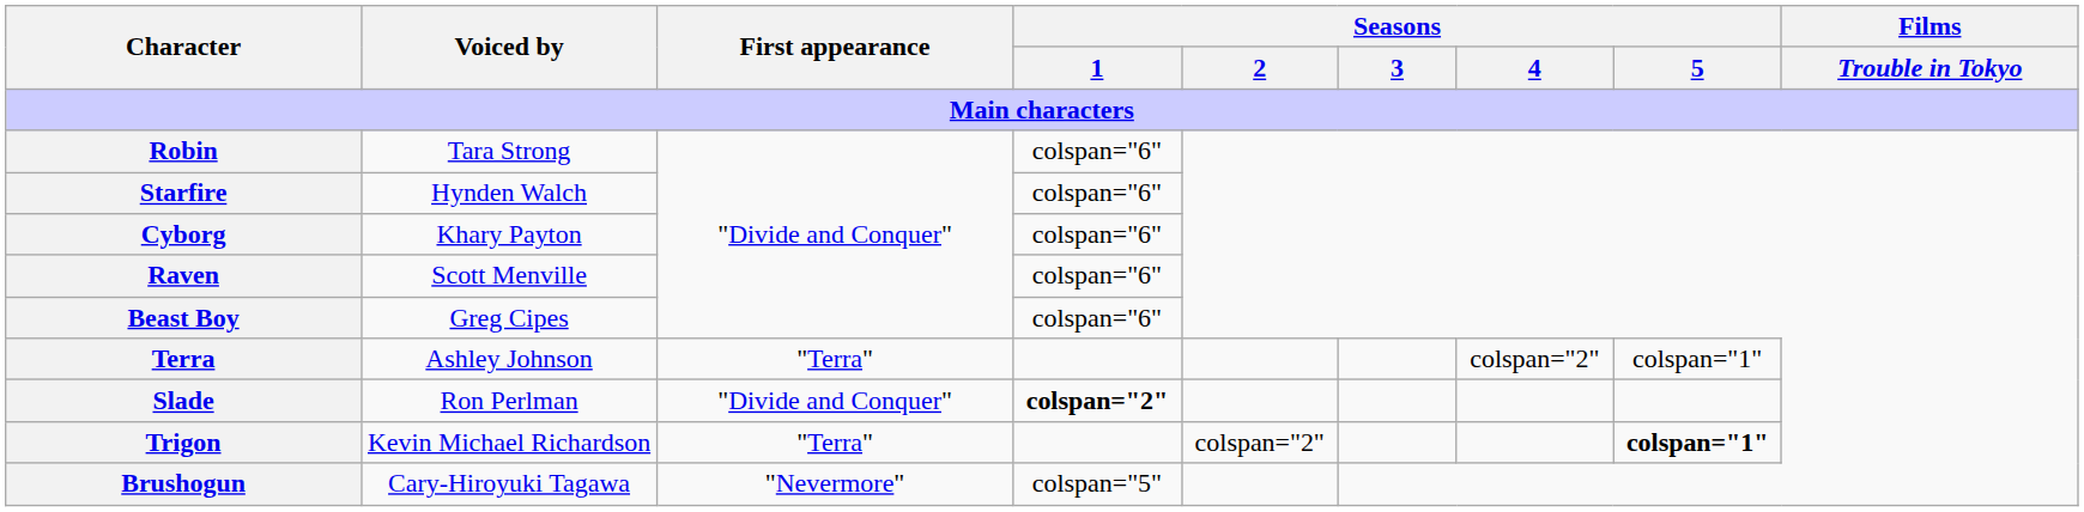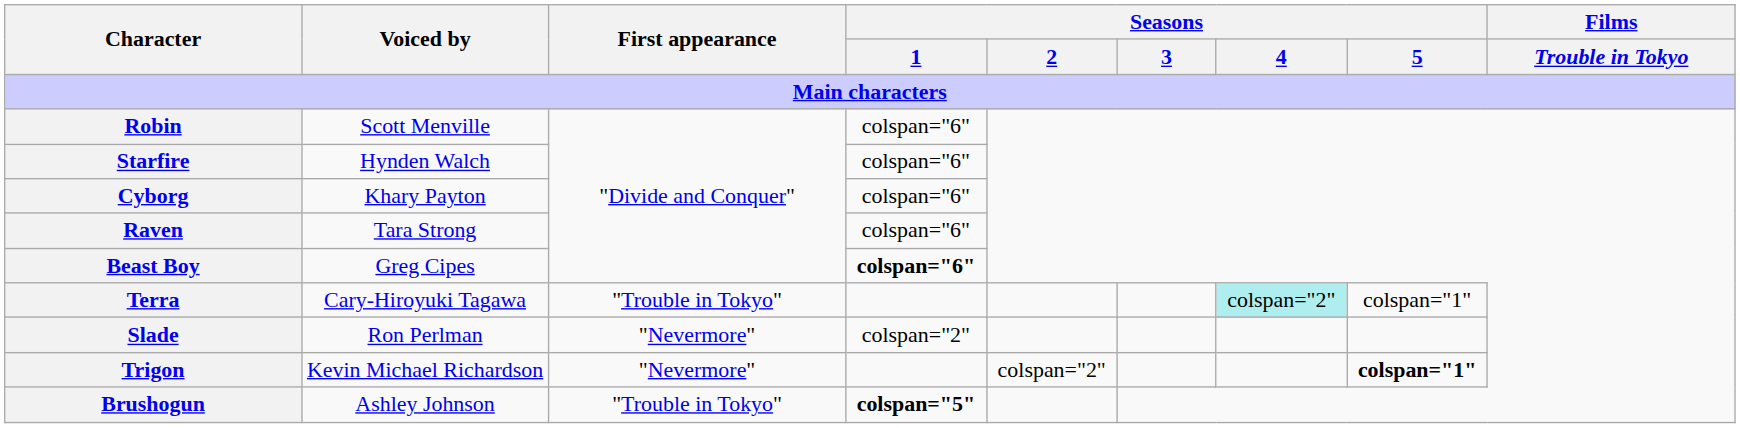Robin | Voiced by / Main characters: Tara Strong -> Scott Menville
Raven | Voiced by / Main characters: Scott Menville -> Tara Strong
Beast Boy | Seasons / 1 / Main characters: normal -> bold
Terra | Voiced by / Main characters: Ashley Johnson -> Cary-Hiroyuki Tagawa
Terra | First appearance / Main characters: "Terra" -> "Trouble in Tokyo"
Terra | Seasons / 4 / Main characters: no background -> paleturquoise background
Slade | First appearance / Main characters: "Divide and Conquer" -> "Nevermore"
Slade | Seasons / 1 / Main characters: bold -> normal
Trigon | First appearance / Main characters: "Terra" -> "Nevermore"
Brushogun | Voiced by / Main characters: Cary-Hiroyuki Tagawa -> Ashley Johnson
Brushogun | First appearance / Main characters: "Nevermore" -> "Trouble in Tokyo"
Brushogun | Seasons / 1 / Main characters: normal -> bold
